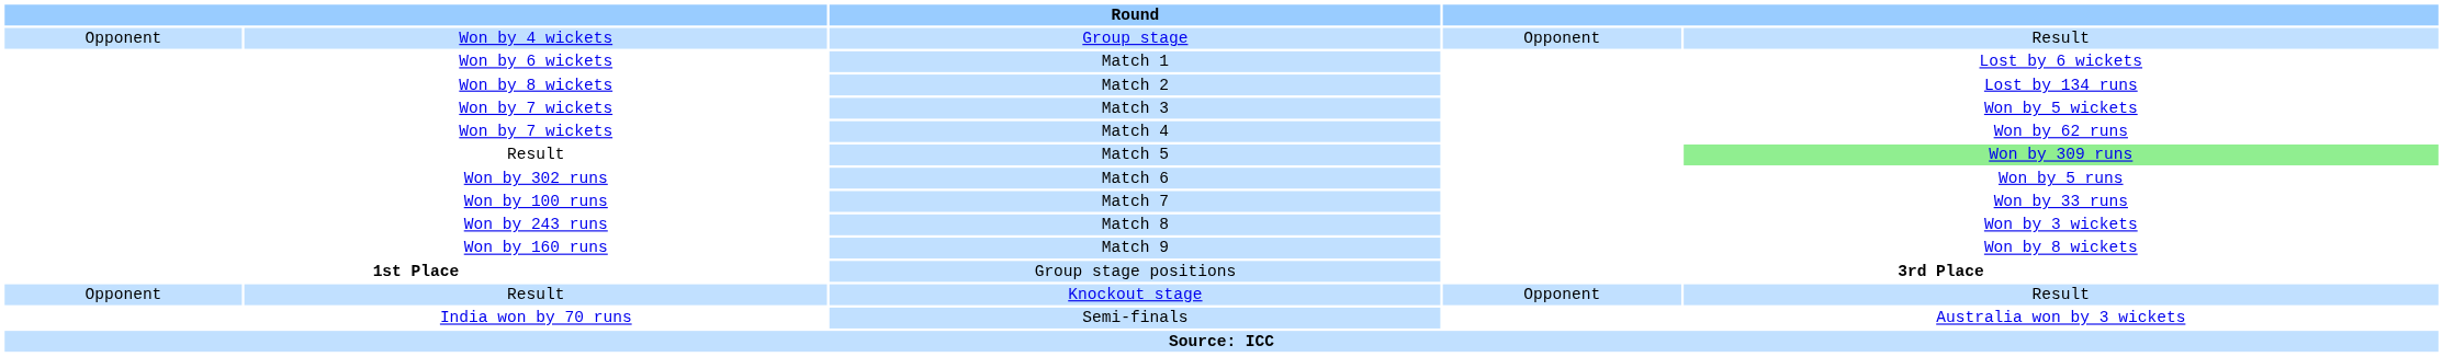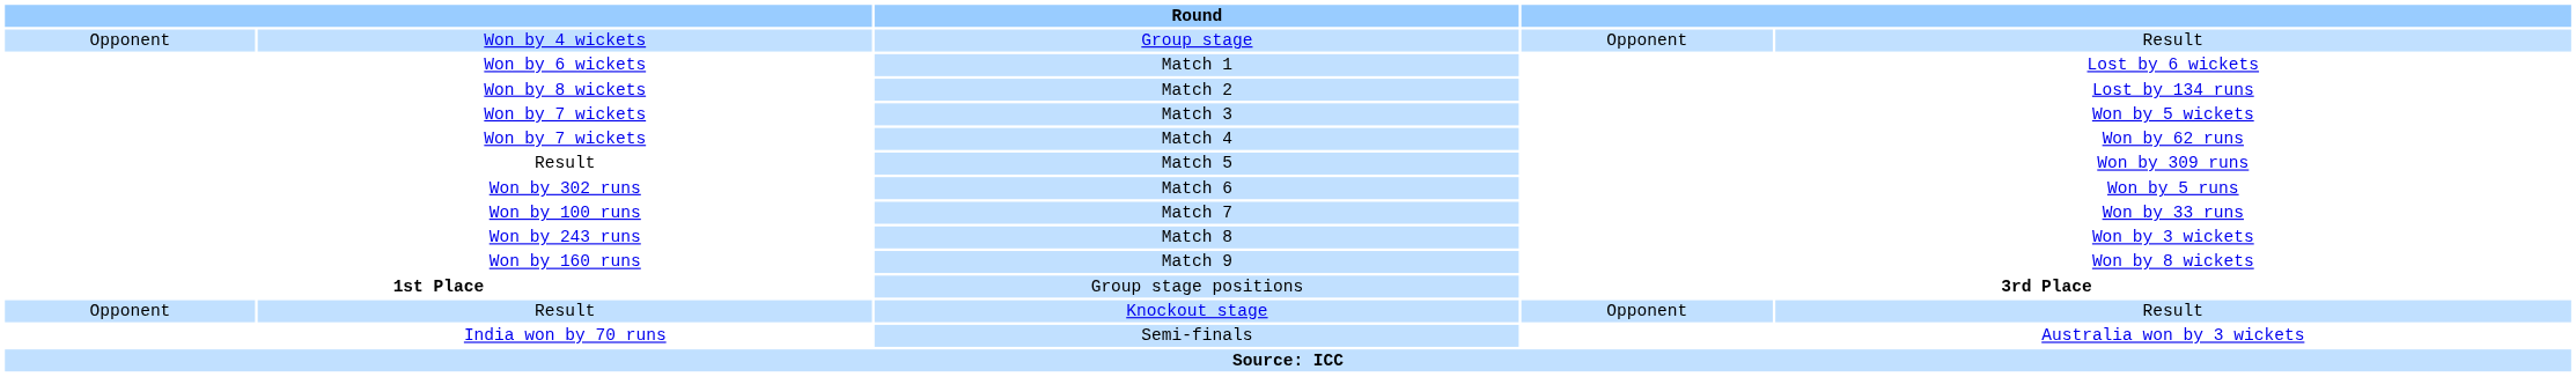Match 5 | column 5: lightgreen background -> no background
